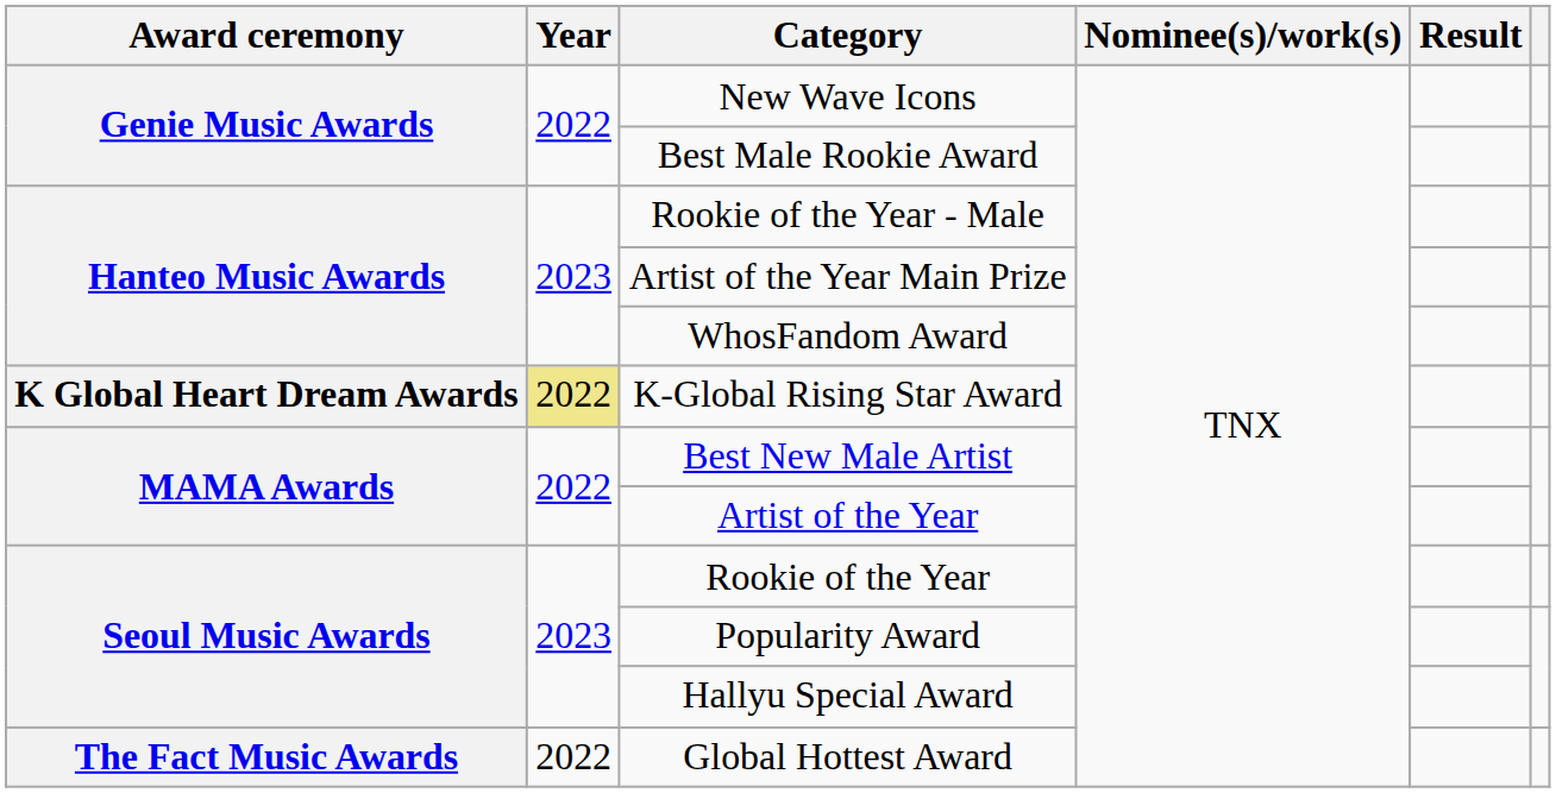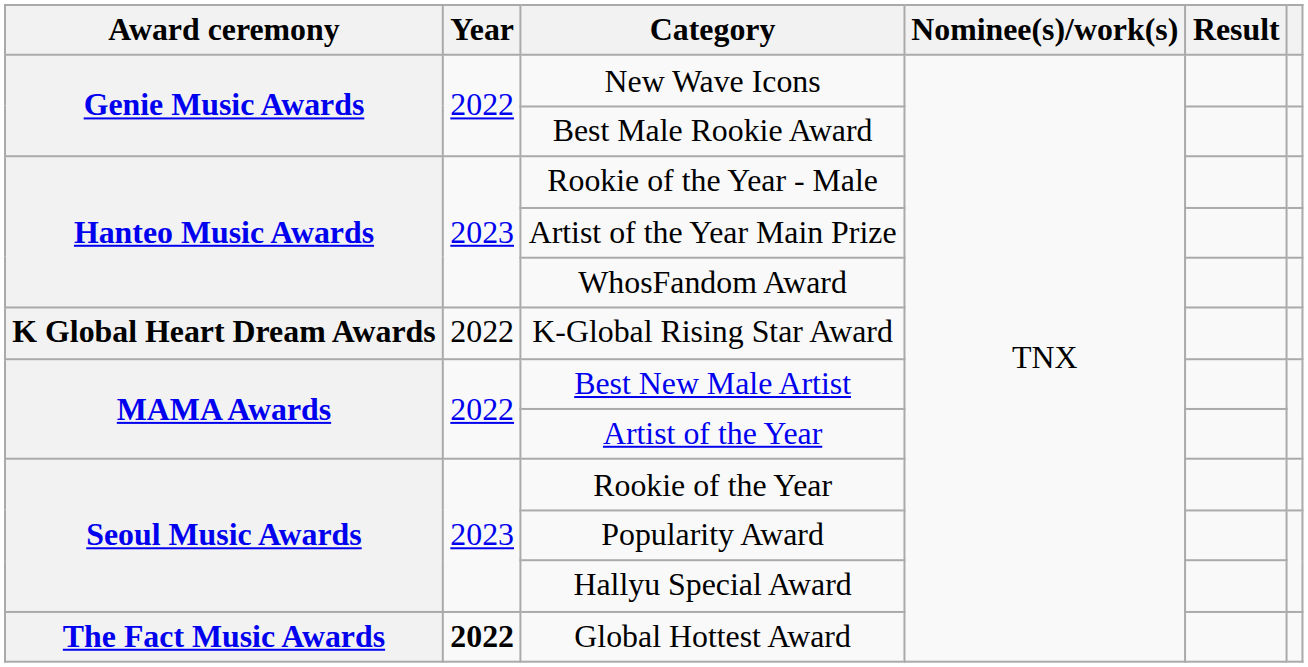K-Global Rising Star Award | Year: khaki background -> no background
Global Hottest Award | Year: normal -> bold
